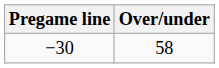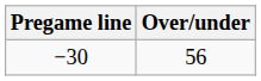−30 | Over/under: 58 -> 56
